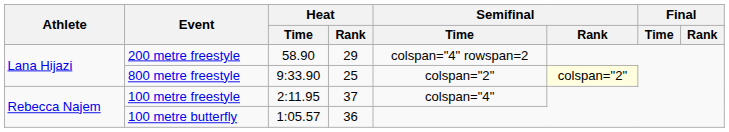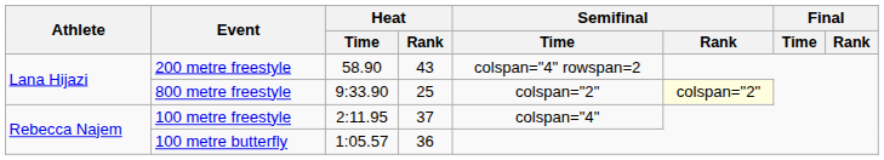200 metre freestyle | Heat / Rank: 29 -> 43
